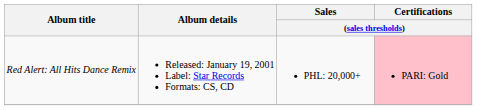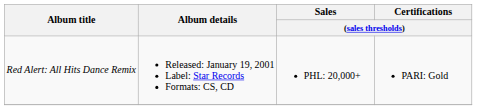row 3 | Certifications / (sales thresholds): pink background -> no background
